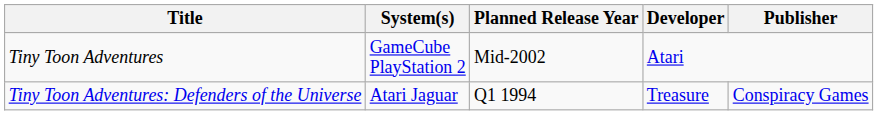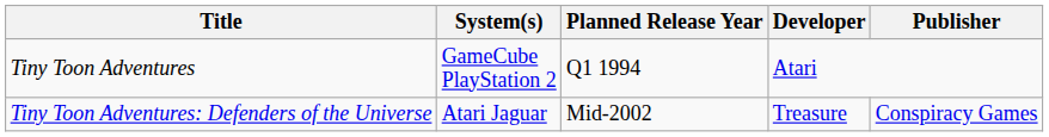Tiny Toon Adventures | Planned Release Year: Mid-2002 -> Q1 1994
Tiny Toon Adventures: Defenders of the Universe | Planned Release Year: Q1 1994 -> Mid-2002
